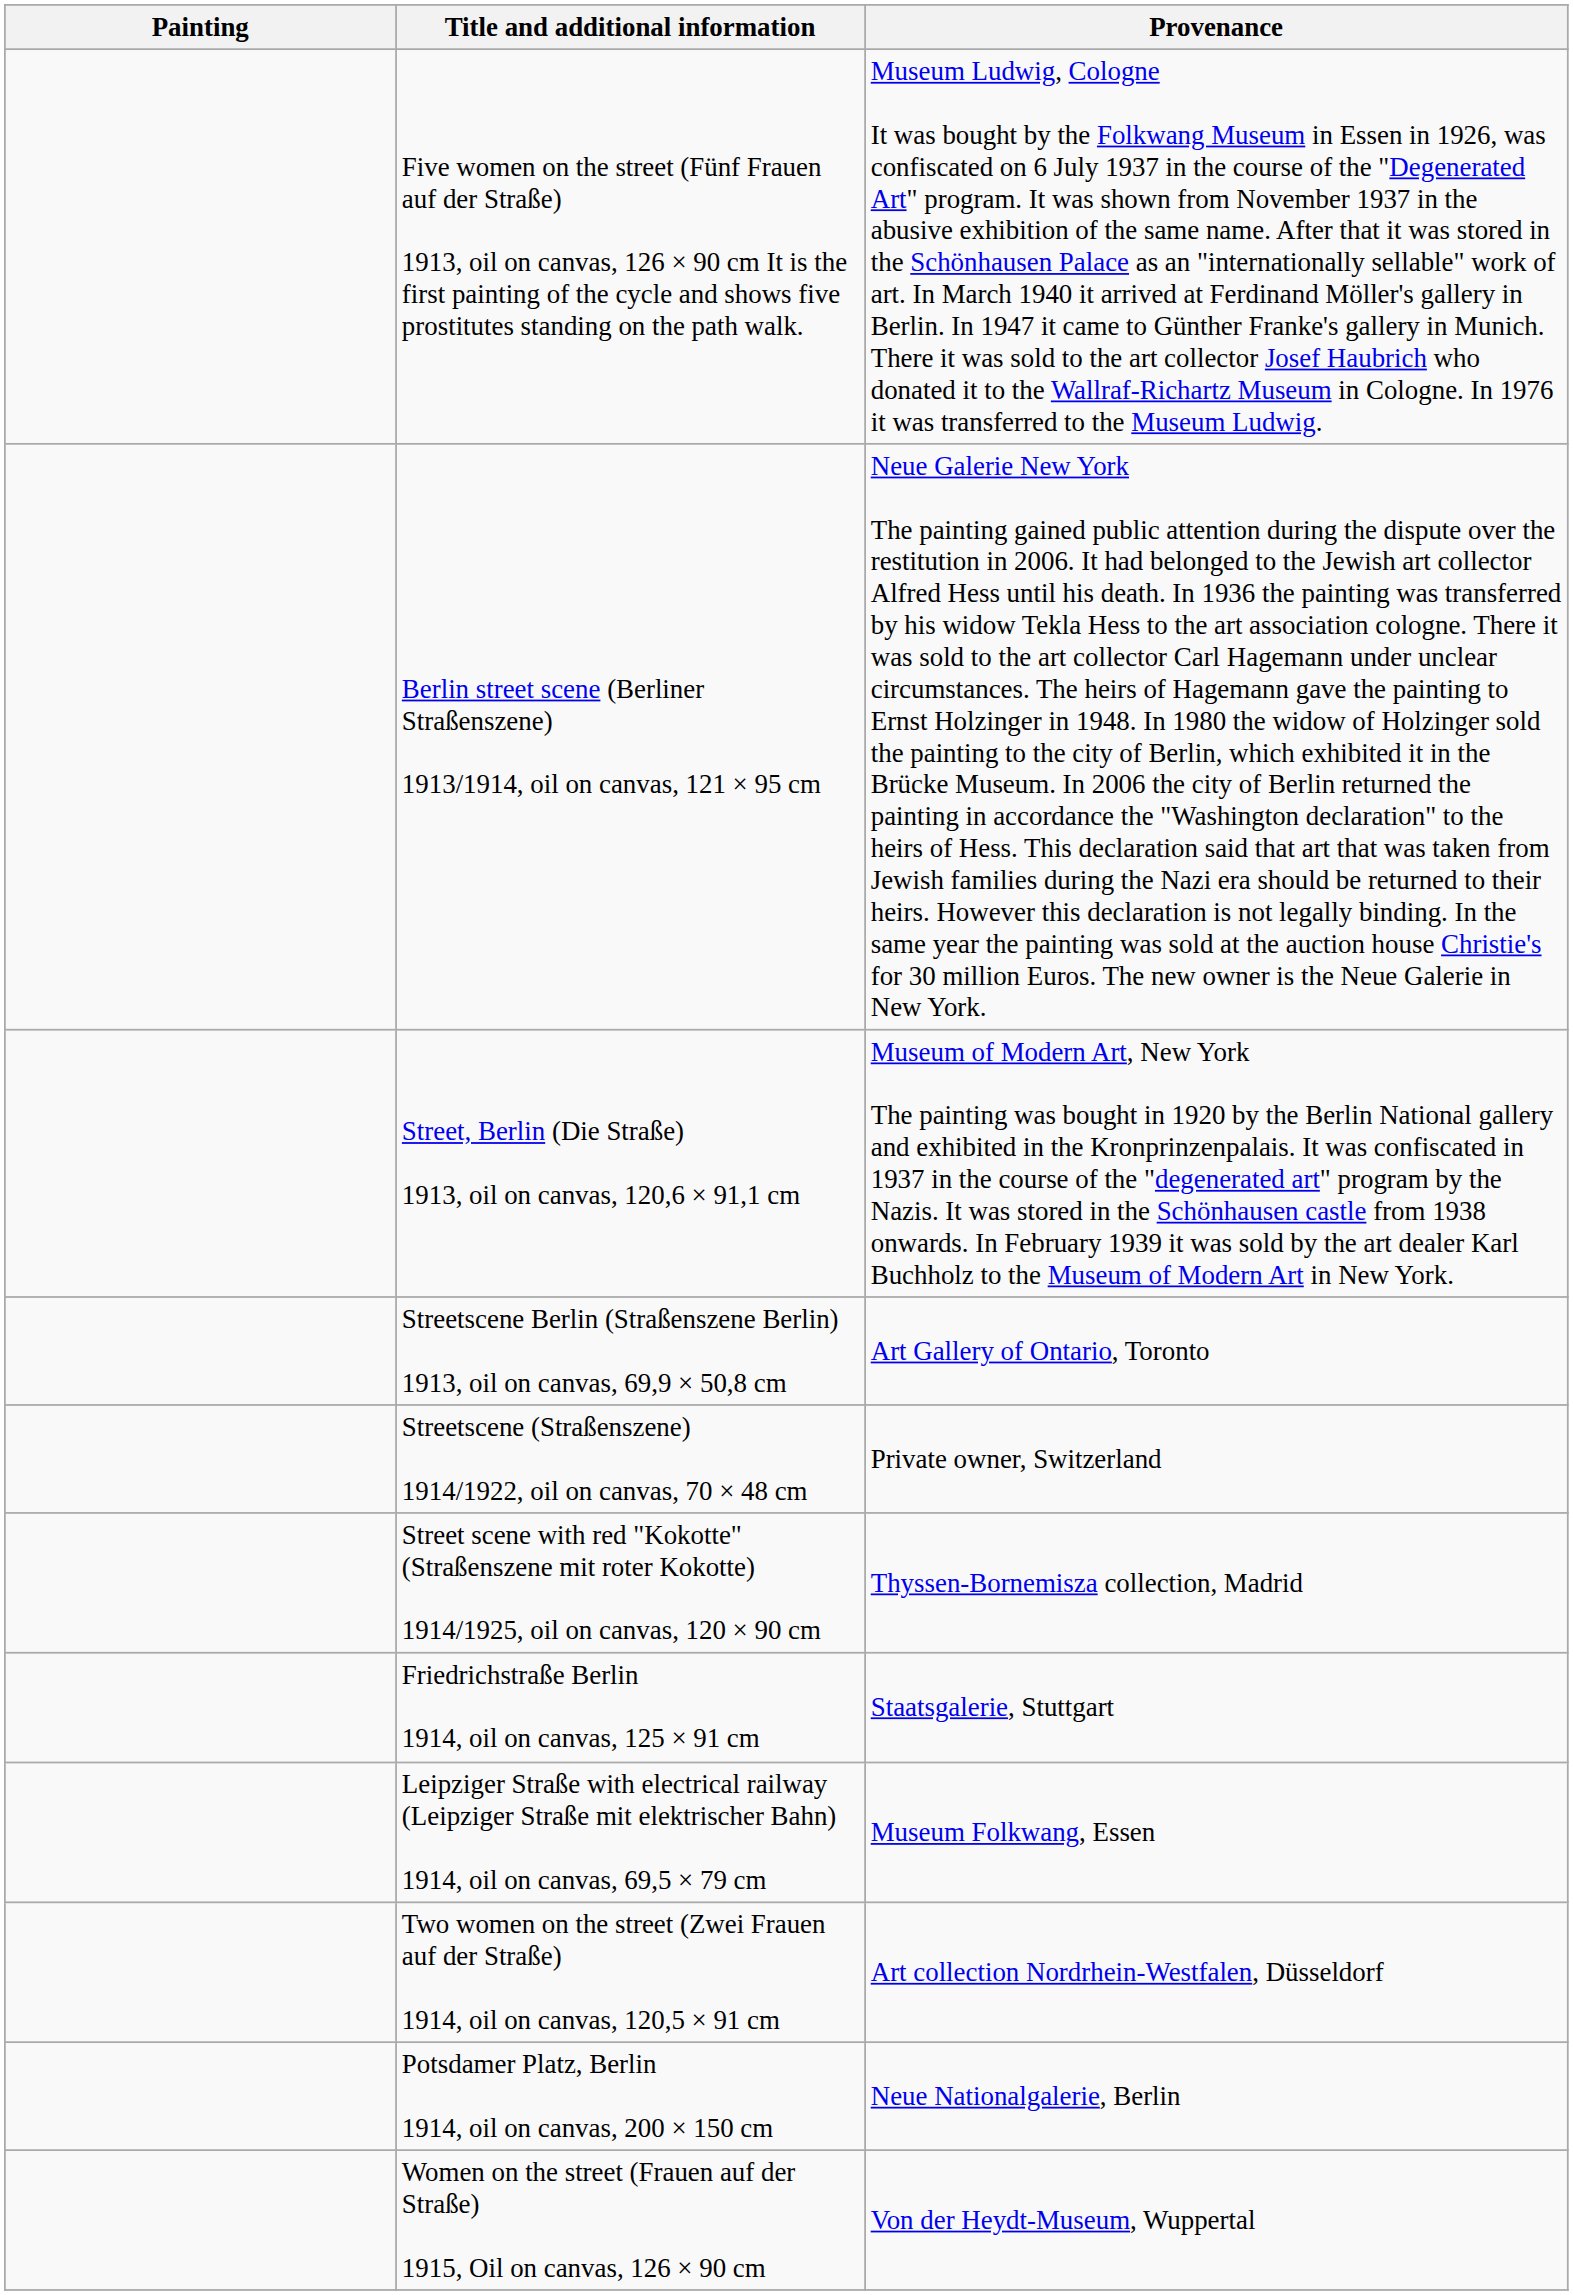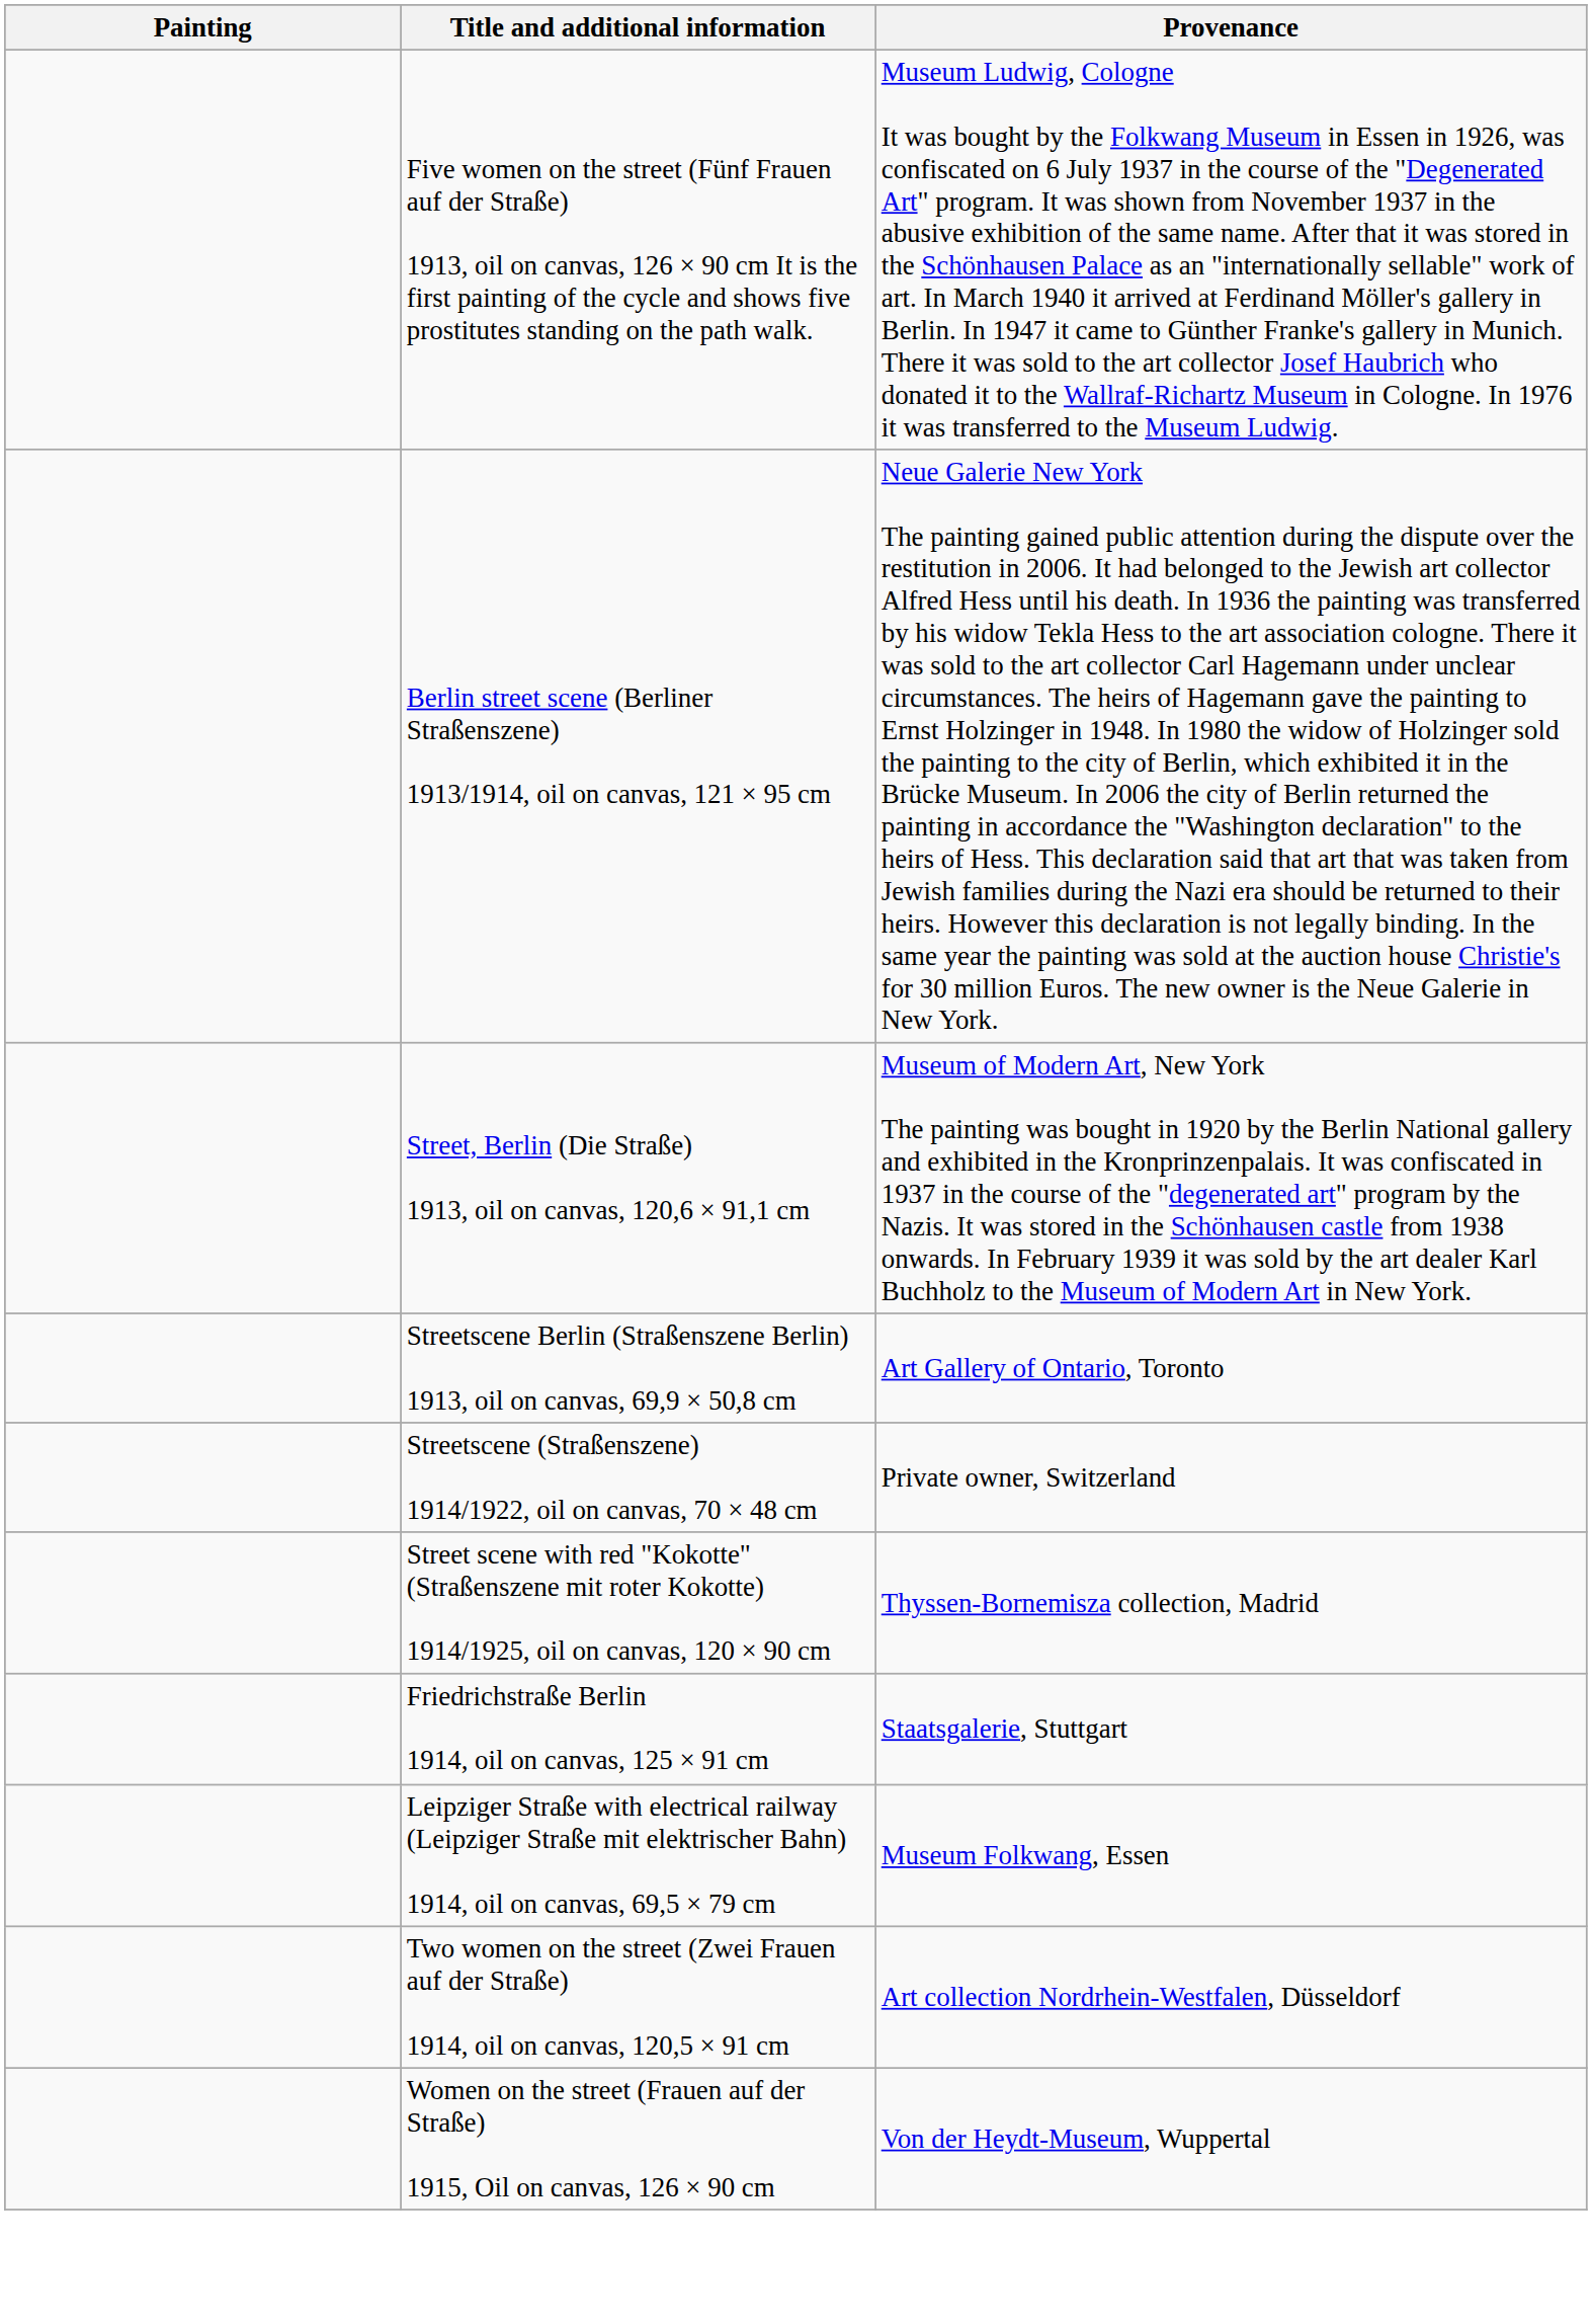- row: Potsdamer Platz, Berlin 1914, oil on canvas, 200 × 150 cm | Neue Nationalgalerie, Berlin
